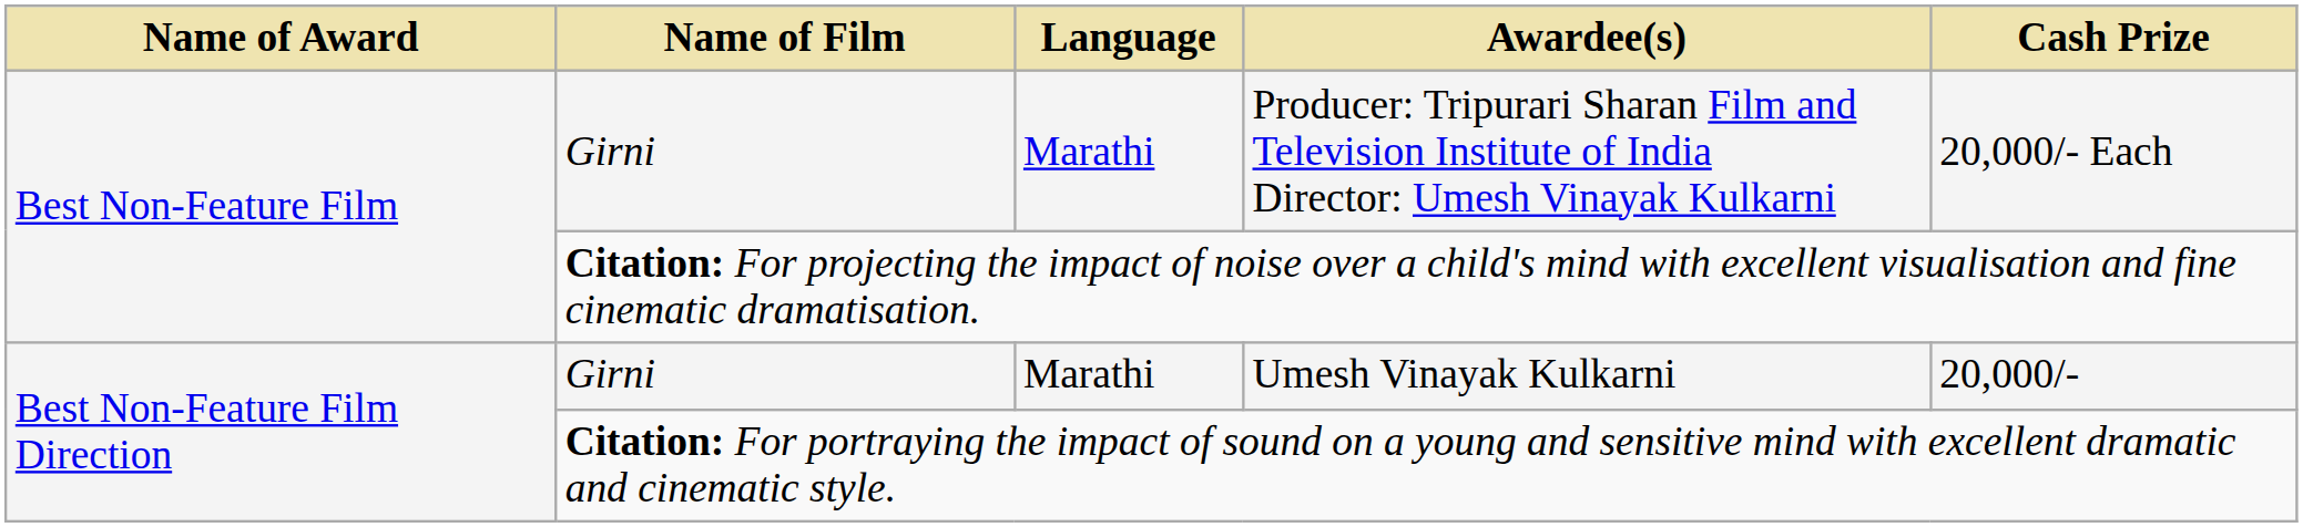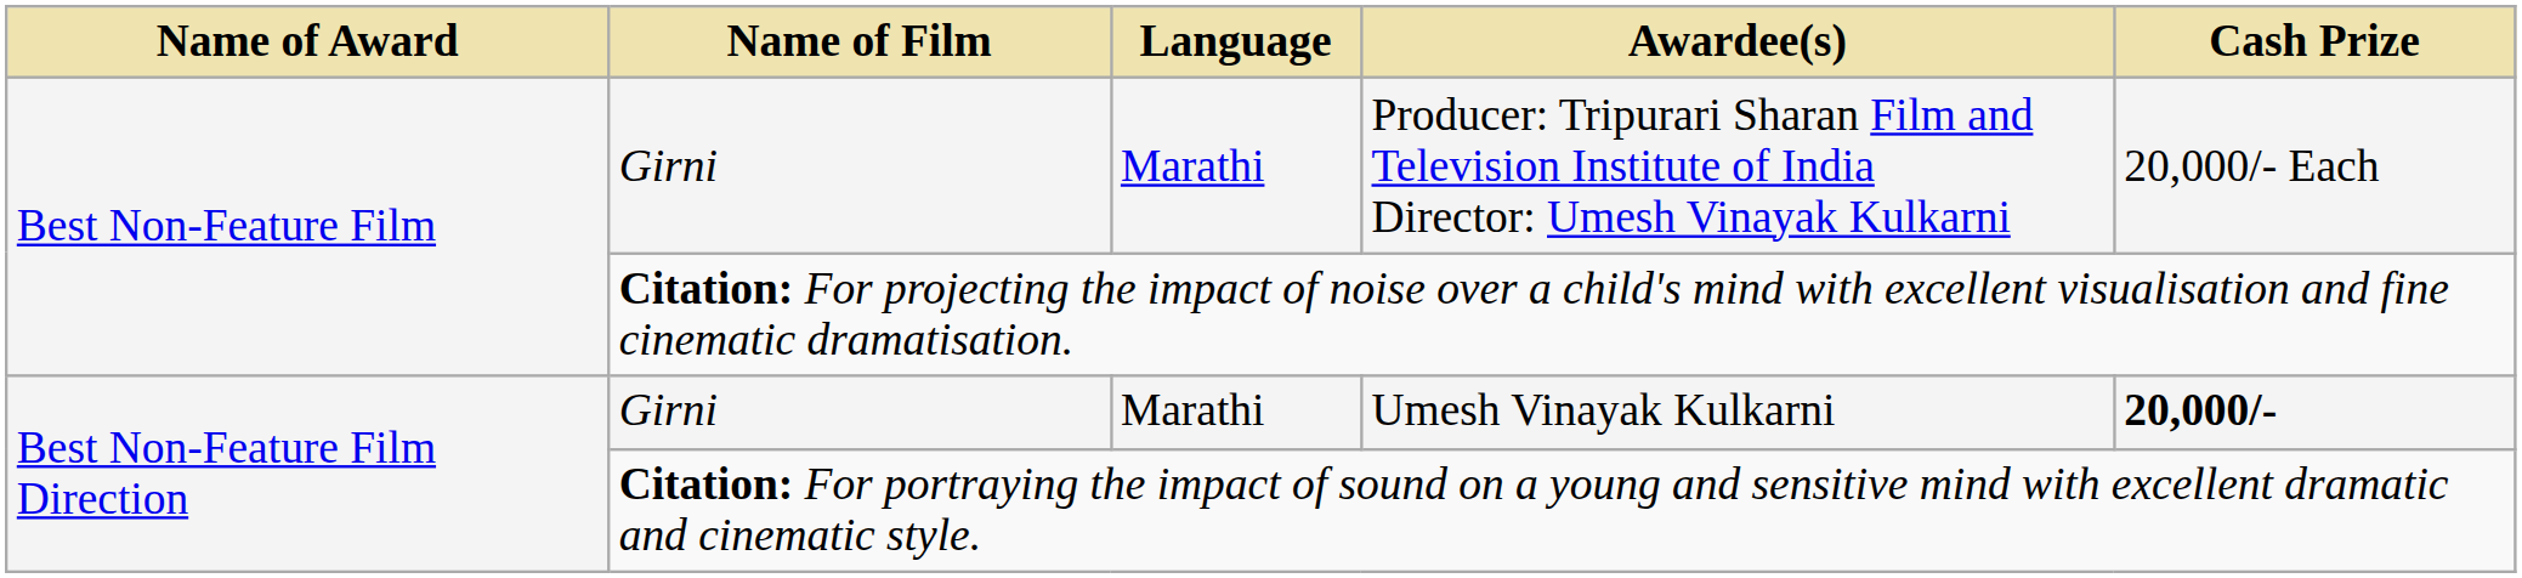Umesh Vinayak Kulkarni | Cash Prize: normal -> bold
